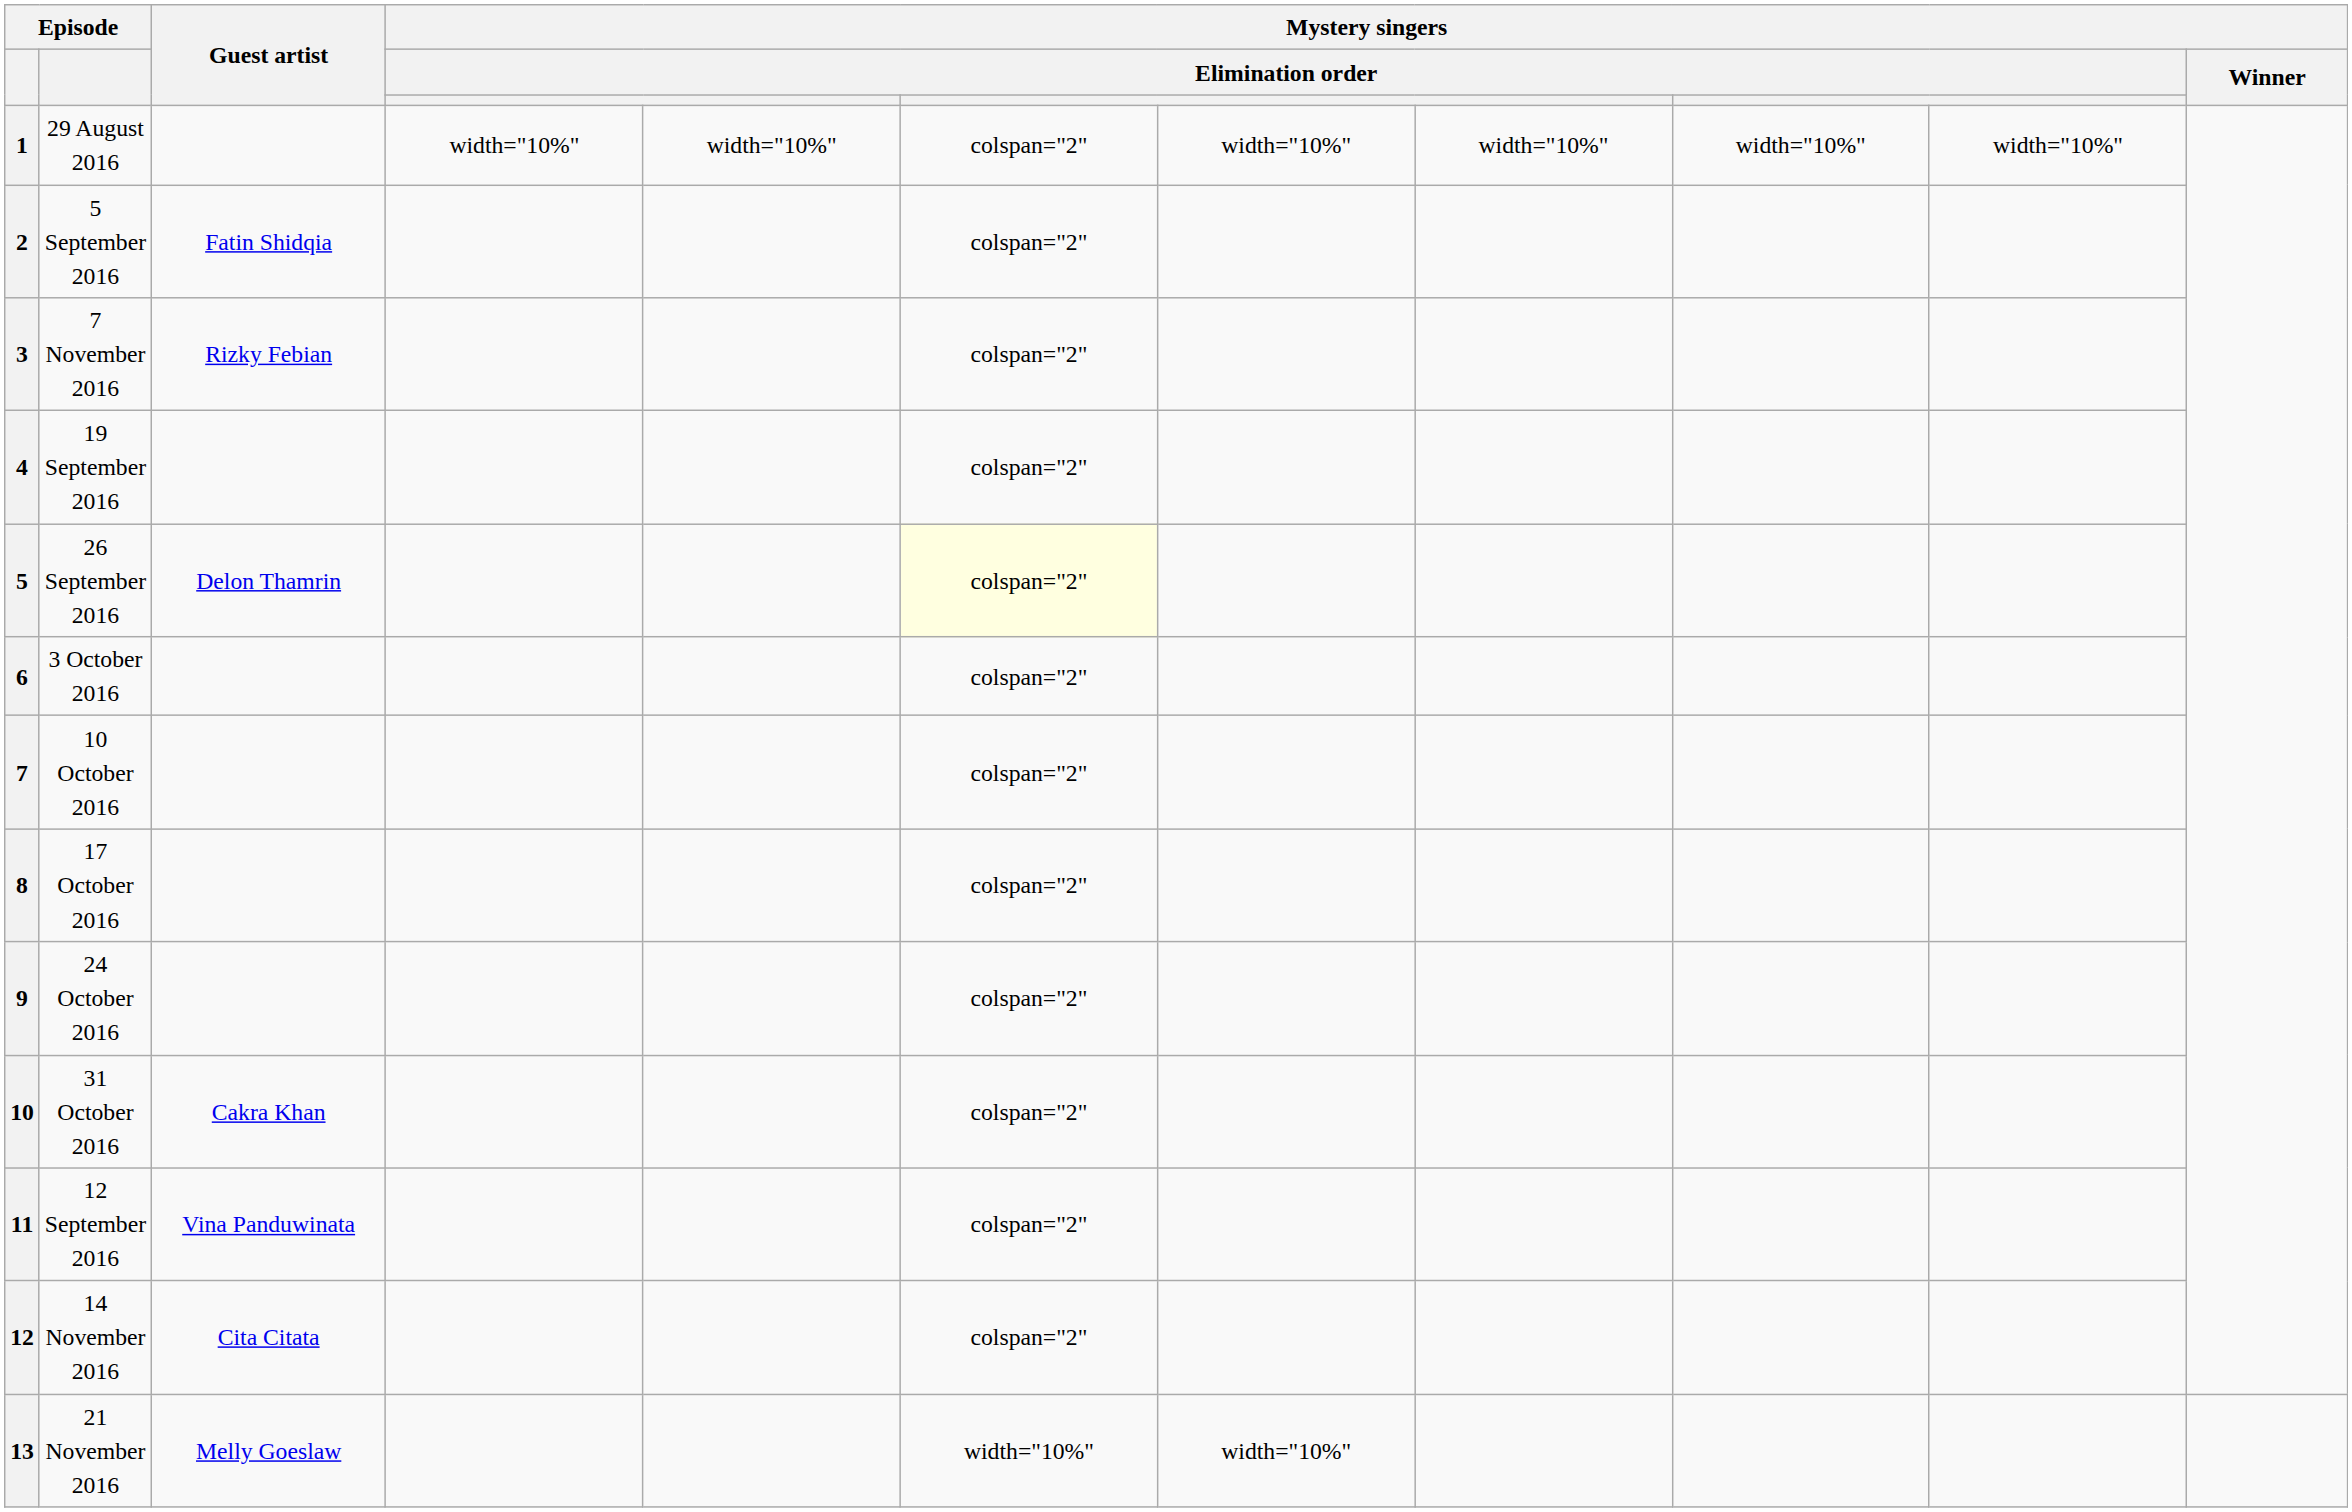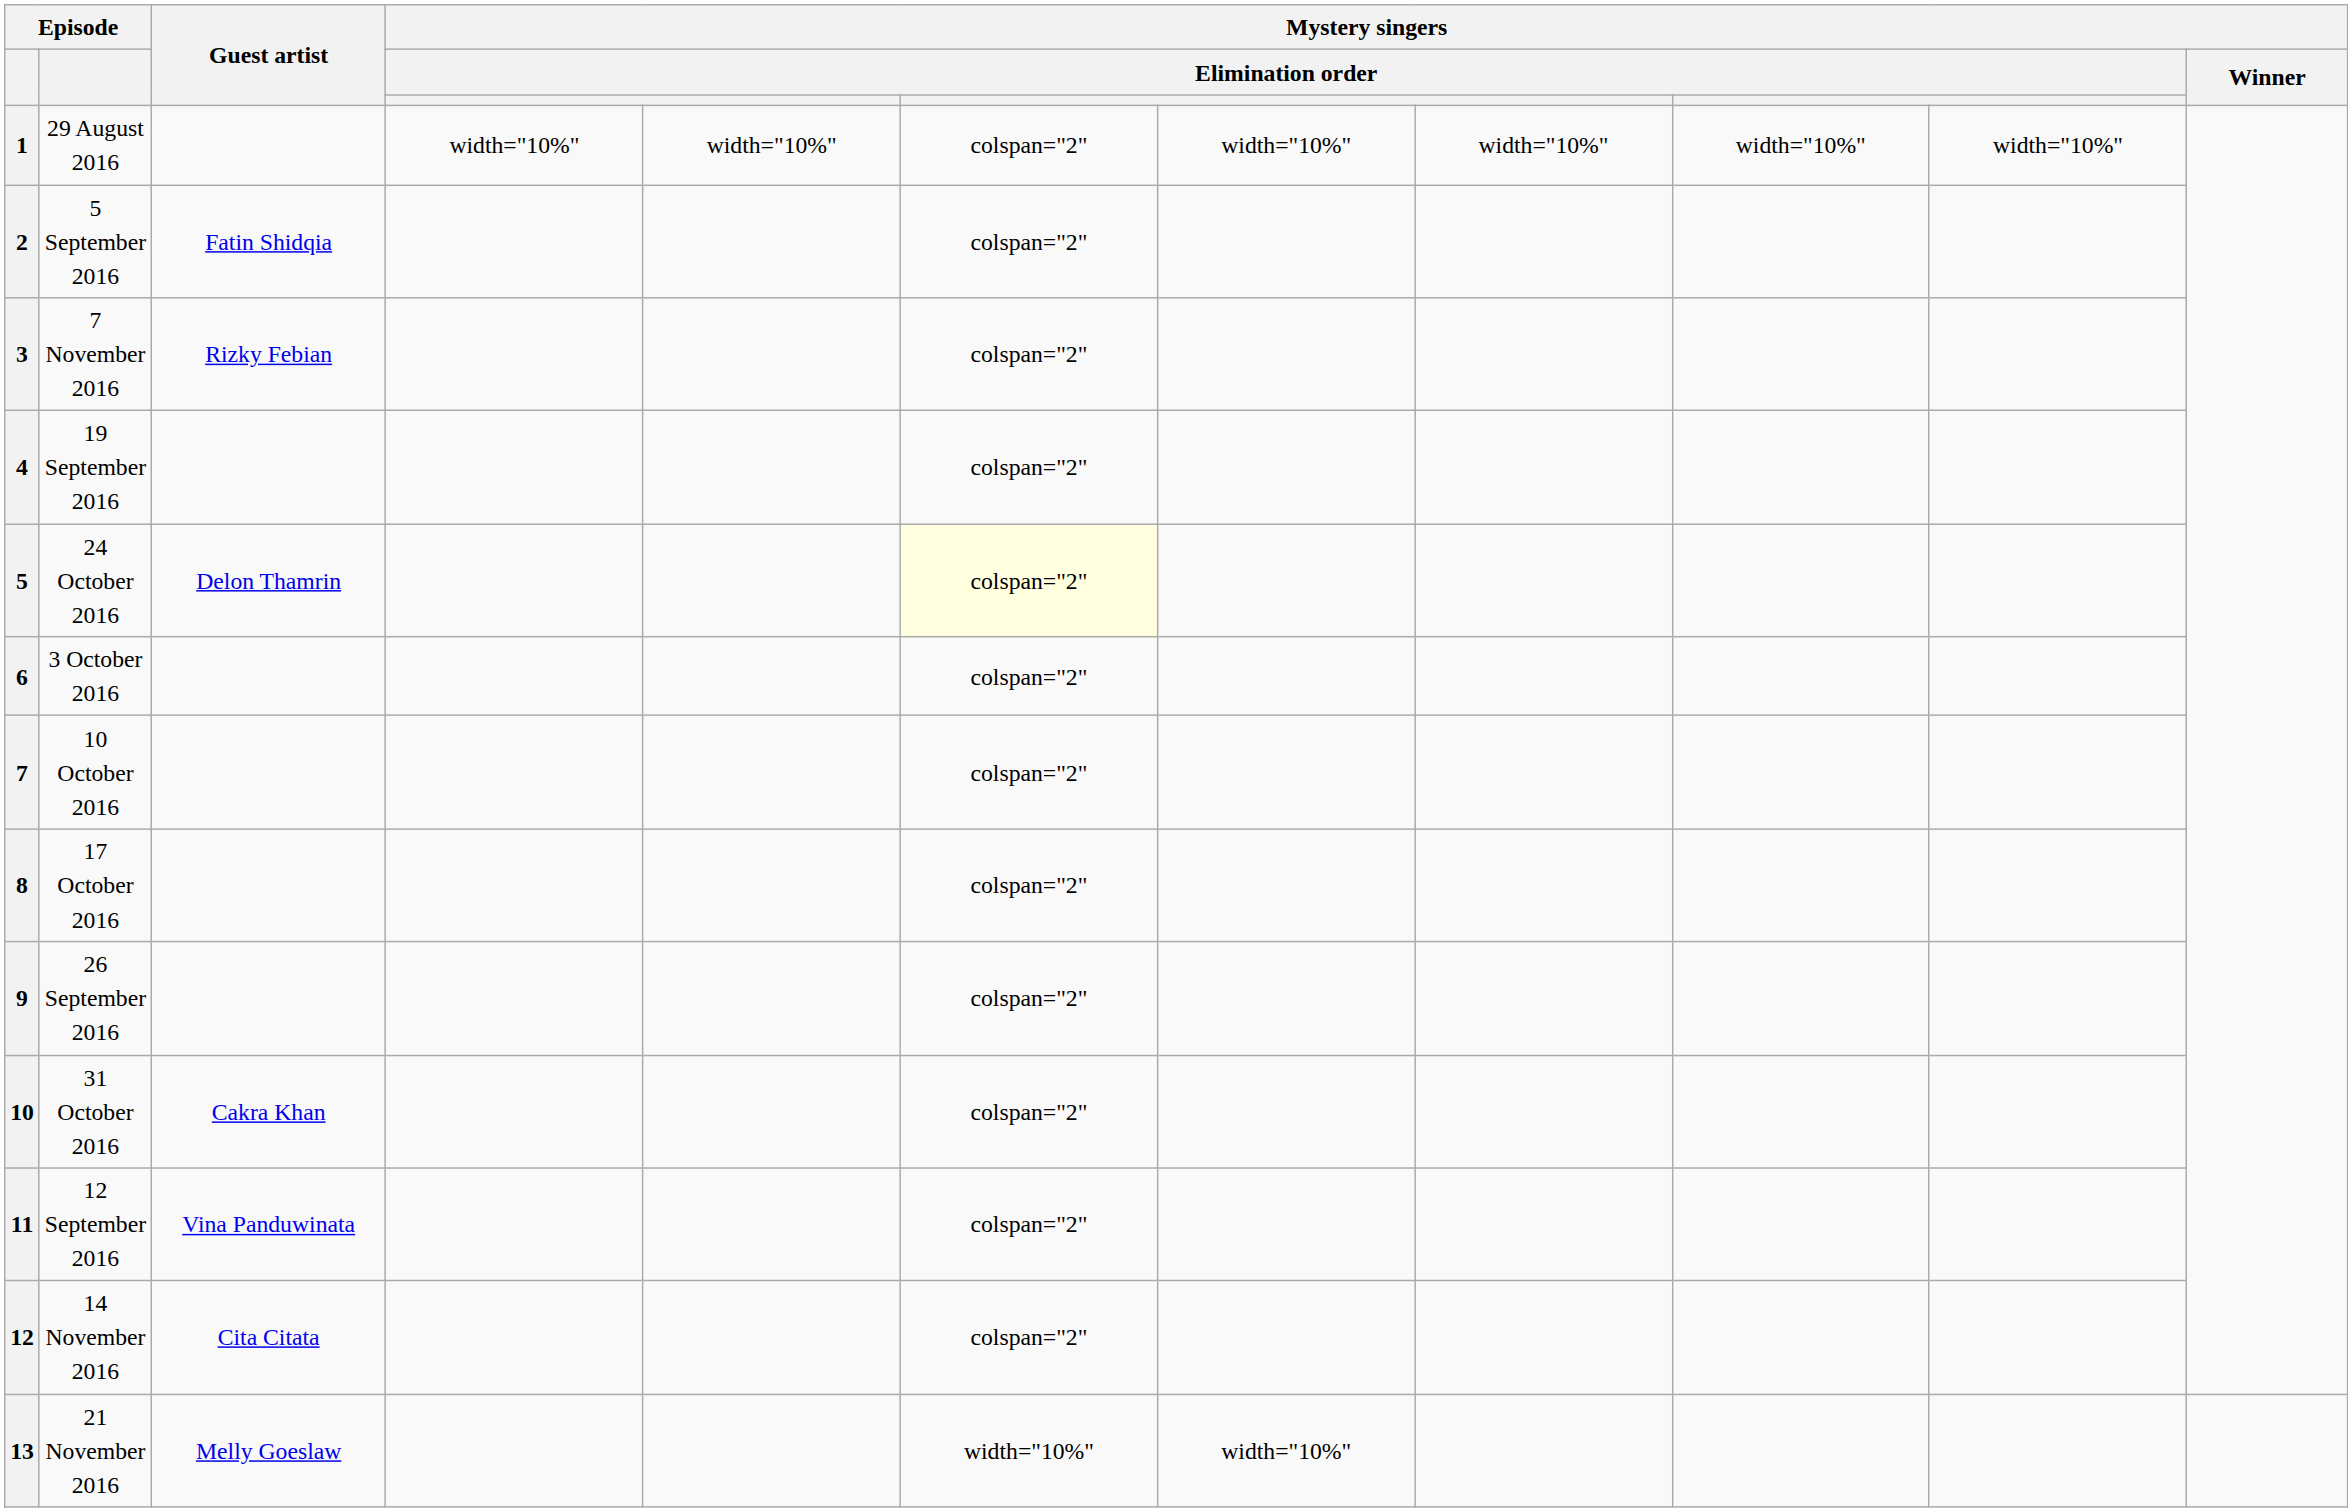5 | column 2: 26 September 2016 -> 24 October 2016
9 | column 2: 24 October 2016 -> 26 September 2016
